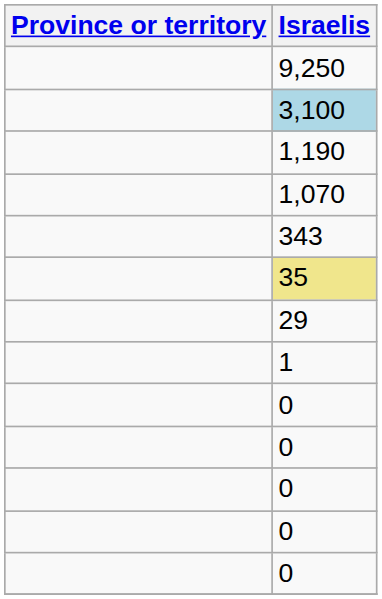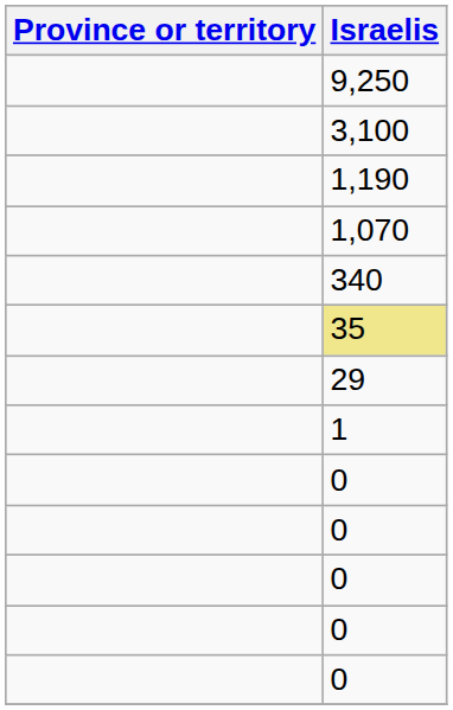row 3 | Israelis: lightblue background -> no background
row 6 | Israelis: 343 -> 340
